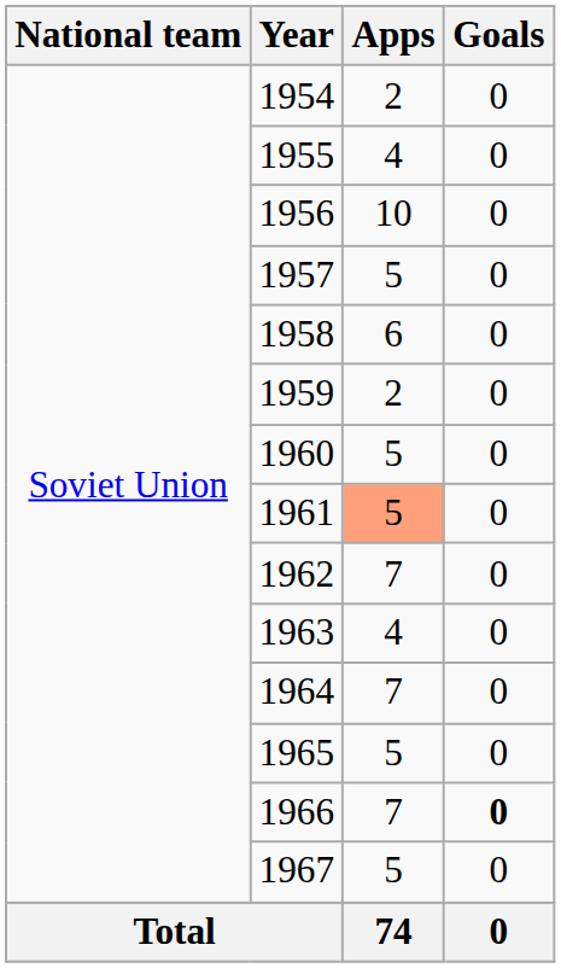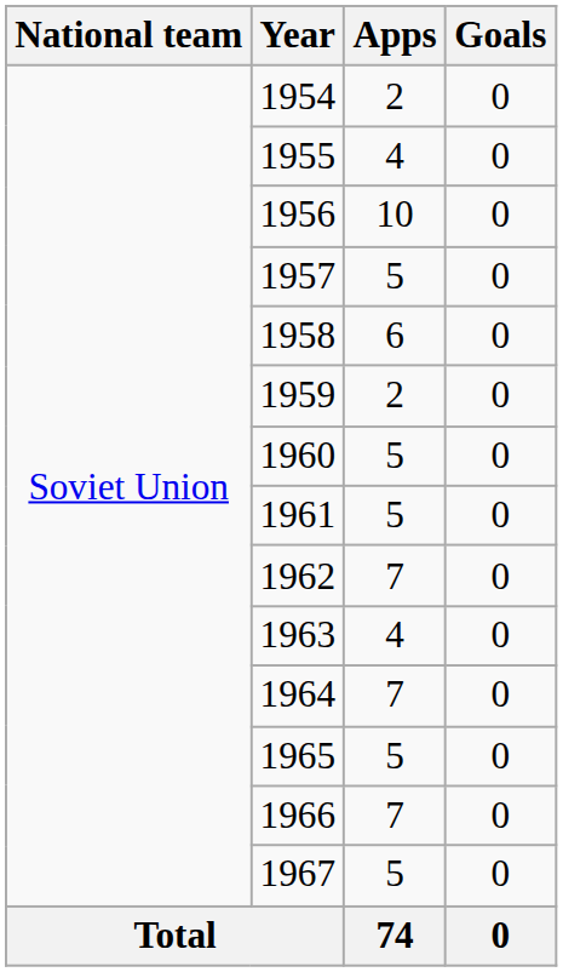1961 | Apps: lightsalmon background -> no background
1966 | Goals: bold -> normal
